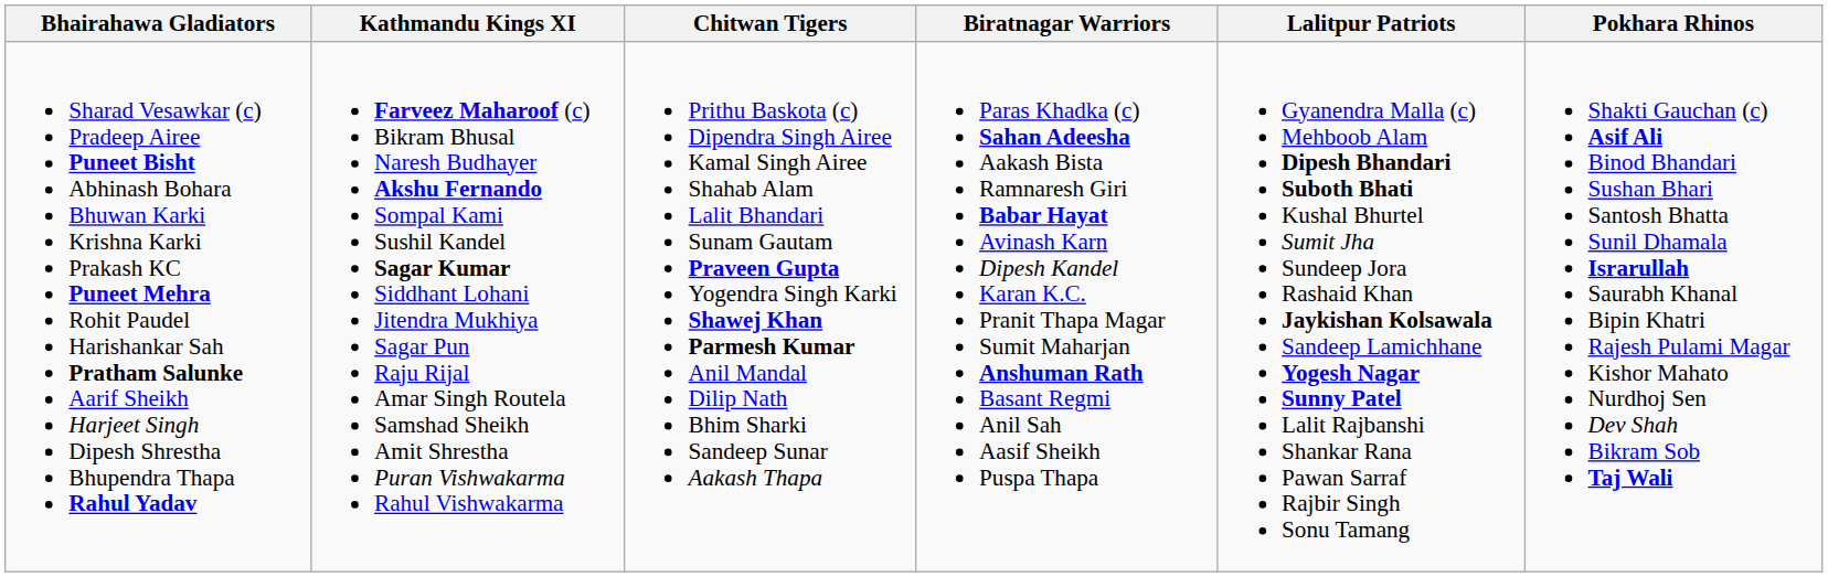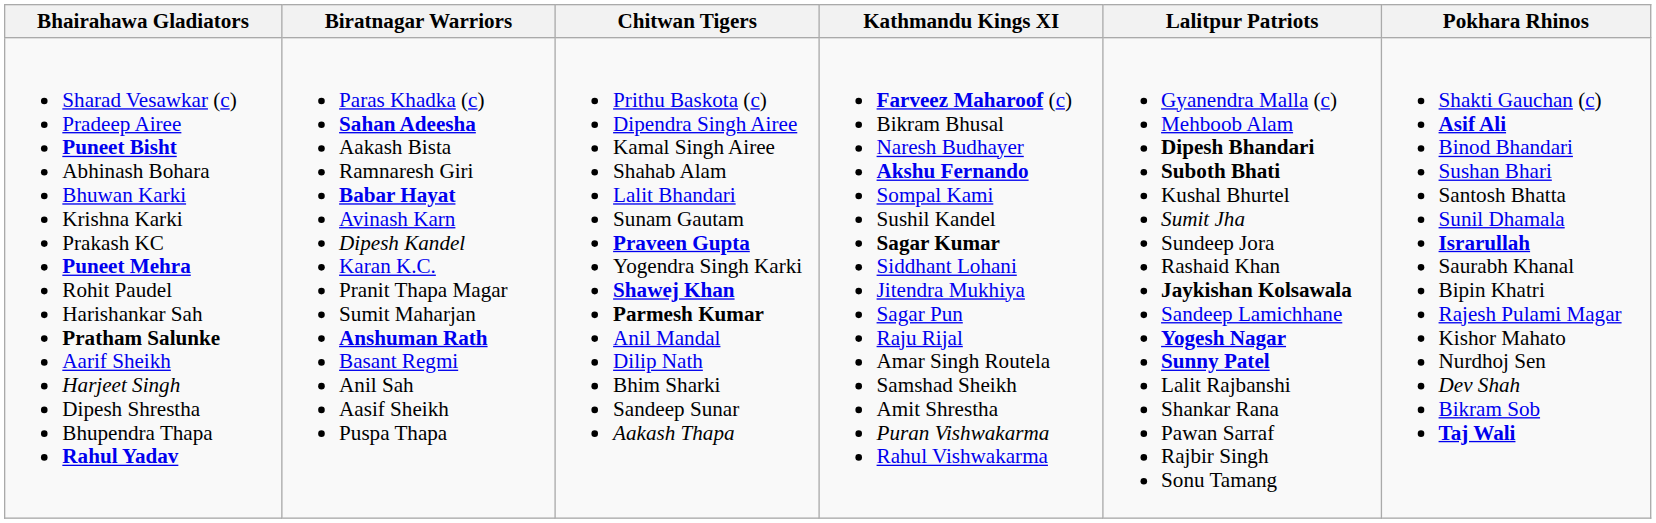columns swapped: Biratnagar Warriors <-> Kathmandu Kings XI
